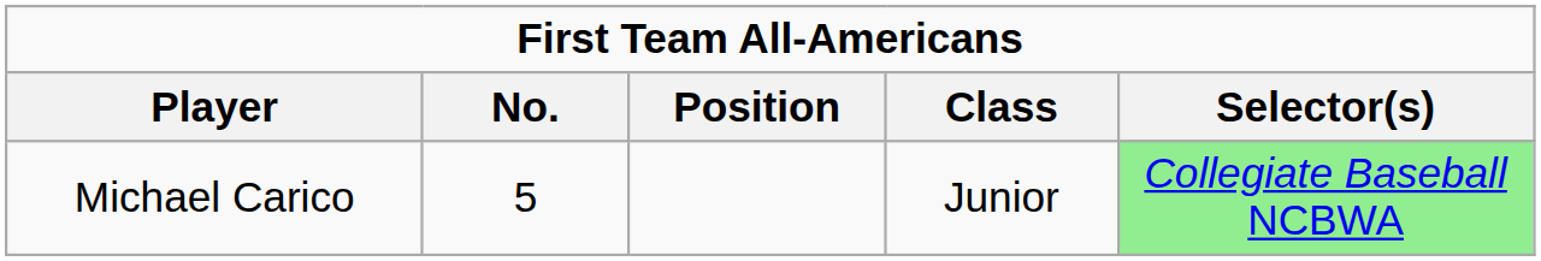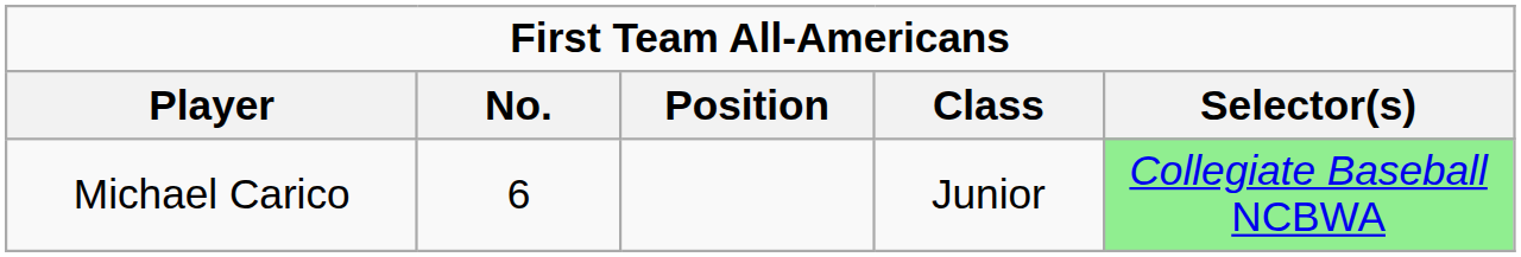Michael Carico | No.: 5 -> 6
